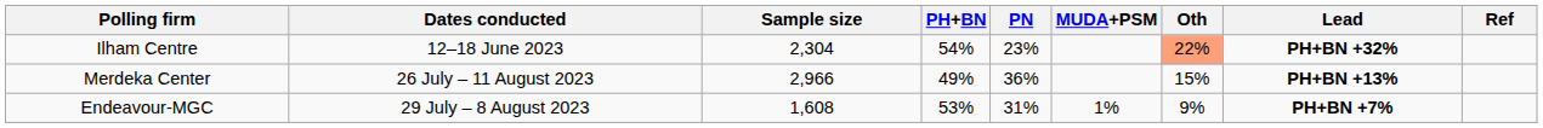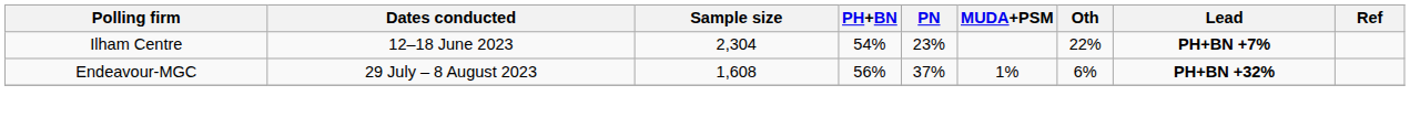Ilham Centre | Oth: lightsalmon background -> no background
Ilham Centre | Lead: PH+BN +32% -> PH+BN +7%
- row: Merdeka Center | 26 July – 11 August 2023 | 2,966 | 49% | 36% | 15% | PH+BN +13%
Endeavour-MGC | PH+BN: 53% -> 56%
Endeavour-MGC | PN: 31% -> 37%
Endeavour-MGC | Oth: 9% -> 6%
Endeavour-MGC | Lead: PH+BN +7% -> PH+BN +32%
